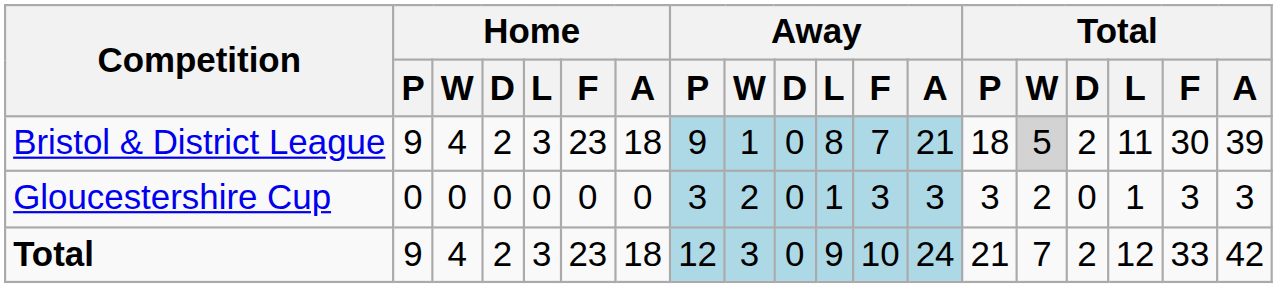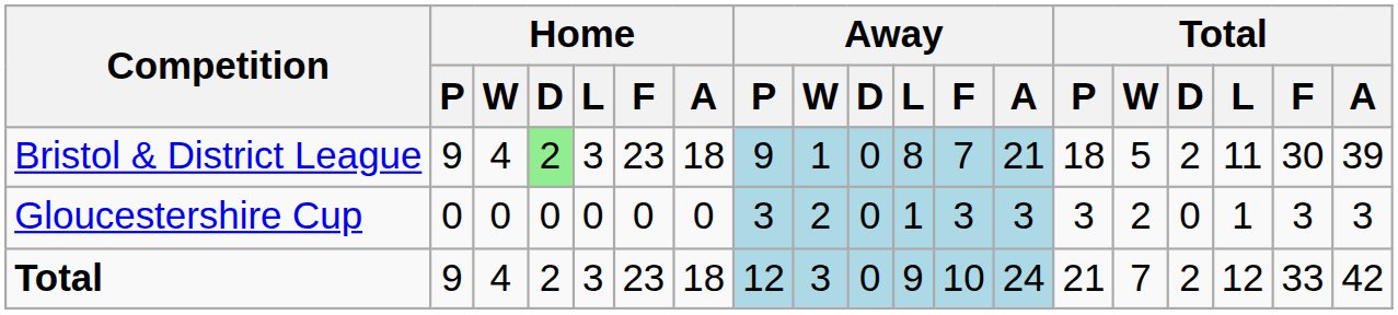Bristol & District League | Home / D: no background -> lightgreen background
Bristol & District League | Total / W: lightgrey background -> no background
